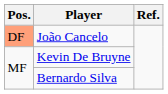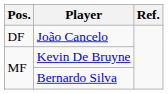João Cancelo | Pos.: lightsalmon background -> no background
